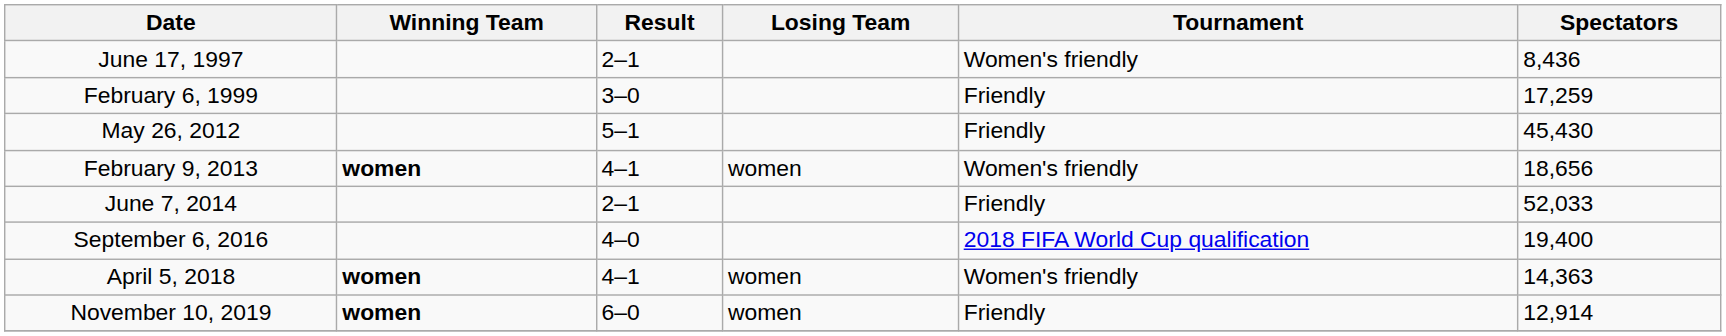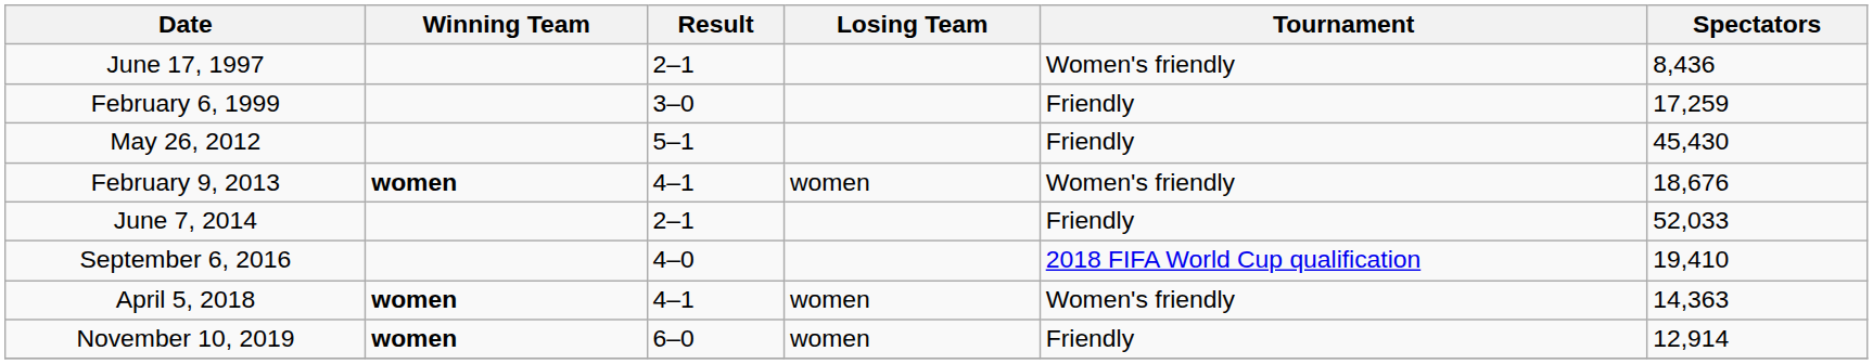February 9, 2013 | Spectators: 18,656 -> 18,676
September 6, 2016 | Spectators: 19,400 -> 19,410
